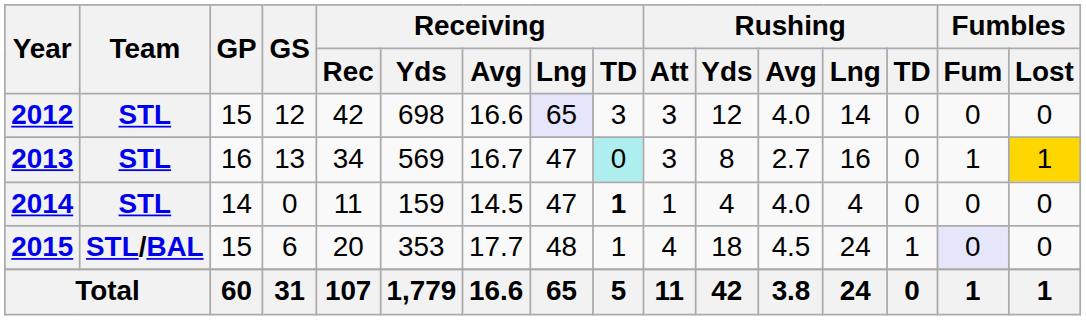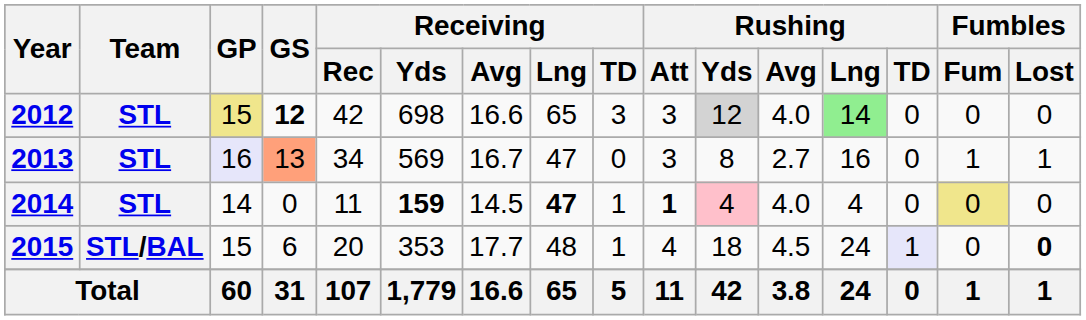2012 | GP: no background -> khaki background
2012 | GS: normal -> bold
2012 | Receiving / Lng: lavender background -> no background
2012 | Rushing / Yds: no background -> lightgrey background
2012 | Rushing / Lng: no background -> lightgreen background
2013 | GP: no background -> lavender background
2013 | GS: no background -> lightsalmon background
2013 | Receiving / TD: paleturquoise background -> no background
2013 | Fumbles / Lost: gold background -> no background
2014 | Receiving / Yds: normal -> bold
2014 | Receiving / Lng: normal -> bold
2014 | Receiving / TD: bold -> normal
2014 | Rushing / Att: normal -> bold
2014 | Rushing / Yds: no background -> pink background
2014 | Fumbles / Fum: no background -> khaki background
2015 | Rushing / TD: no background -> lavender background
2015 | Fumbles / Fum: lavender background -> no background
2015 | Fumbles / Lost: normal -> bold
